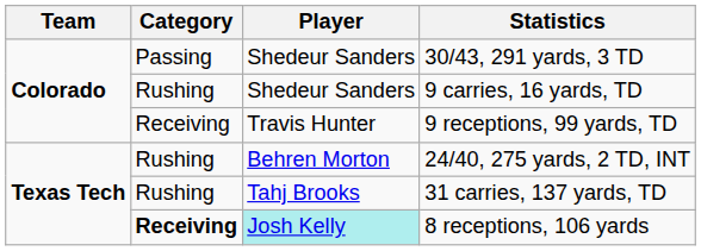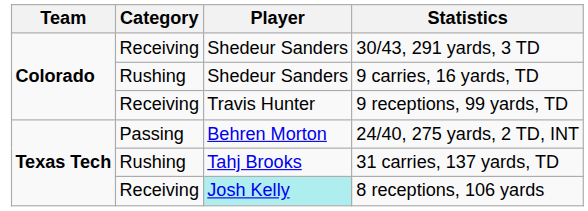30/43, 291 yards, 3 TD | Category: Passing -> Receiving
24/40, 275 yards, 2 TD, INT | Category: Rushing -> Passing
8 receptions, 106 yards | Category: bold -> normal
